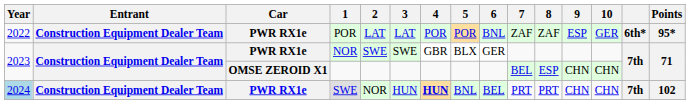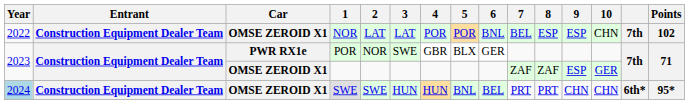row 2 | Car: PWR RX1e -> OMSE ZEROID X1
row 2 | 1: POR -> NOR
row 2 | 7: ZAF -> BEL
row 2 | 8: ZAF -> ESP
row 2 | 10: GER -> CHN
row 2 | column 14: 6th* -> 7th
row 2 | Points: 95* -> 102
row 3 | 1: NOR -> POR
row 3 | 2: SWE -> NOR
row 4 | 7: BEL -> ZAF
row 4 | 8: ESP -> ZAF
row 4 | 9: CHN -> ESP
row 4 | 10: CHN -> GER
row 5 | Car: PWR RX1e -> OMSE ZEROID X1
row 5 | 2: NOR -> SWE
row 5 | 4: bold -> normal
row 5 | column 14: 7th -> 6th*
row 5 | Points: 102 -> 95*
